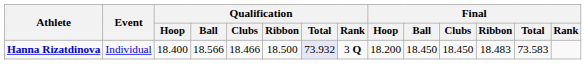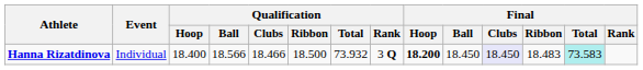Hanna Rizatdinova | Qualification / Total: lavender background -> no background
Hanna Rizatdinova | Final / Hoop: normal -> bold
Hanna Rizatdinova | Final / Clubs: no background -> lavender background
Hanna Rizatdinova | Final / Total: no background -> paleturquoise background
